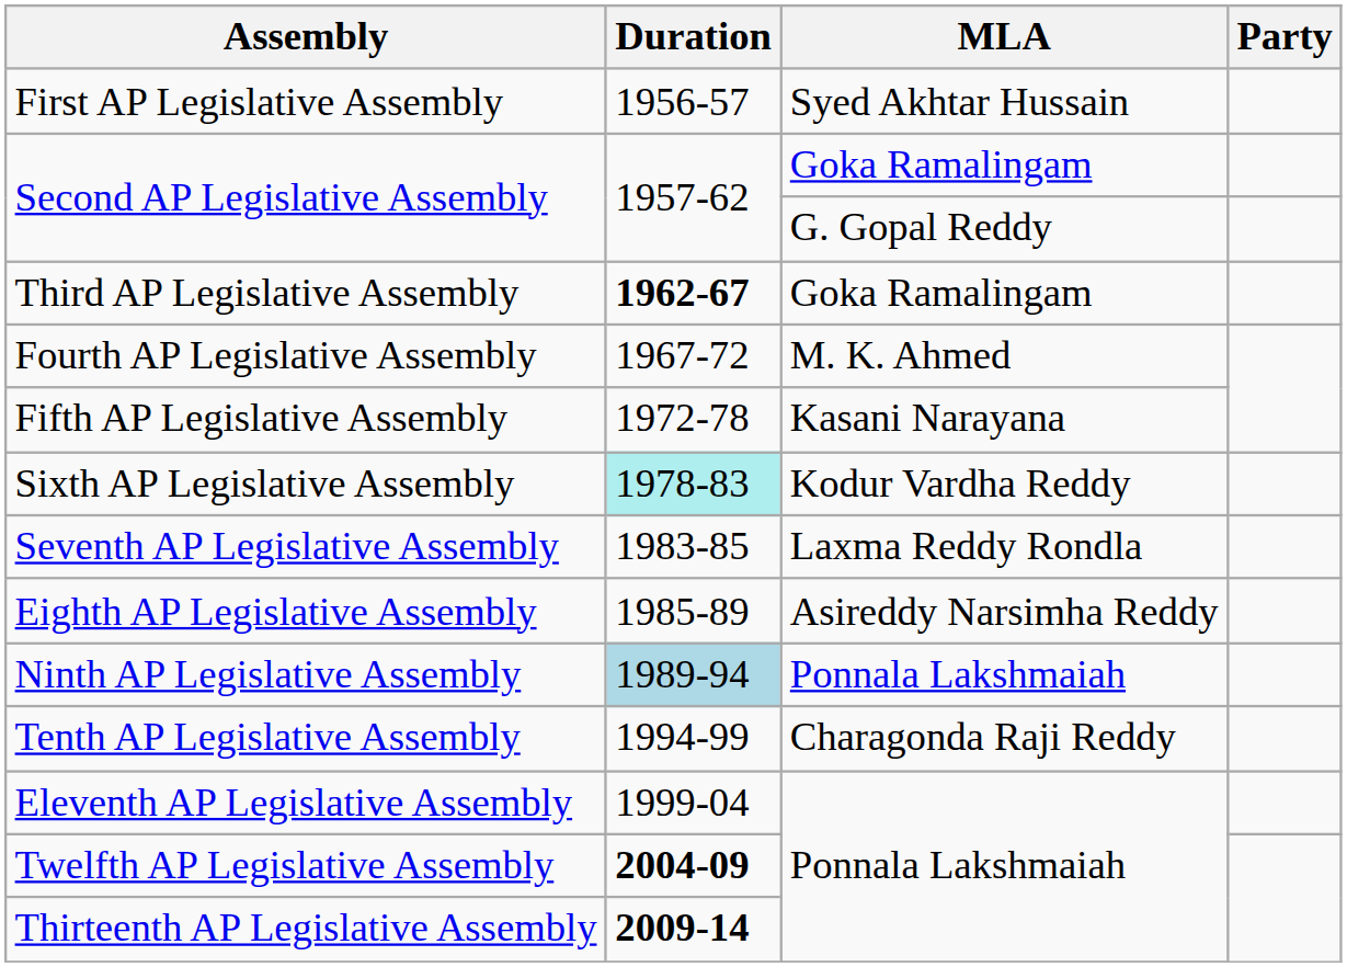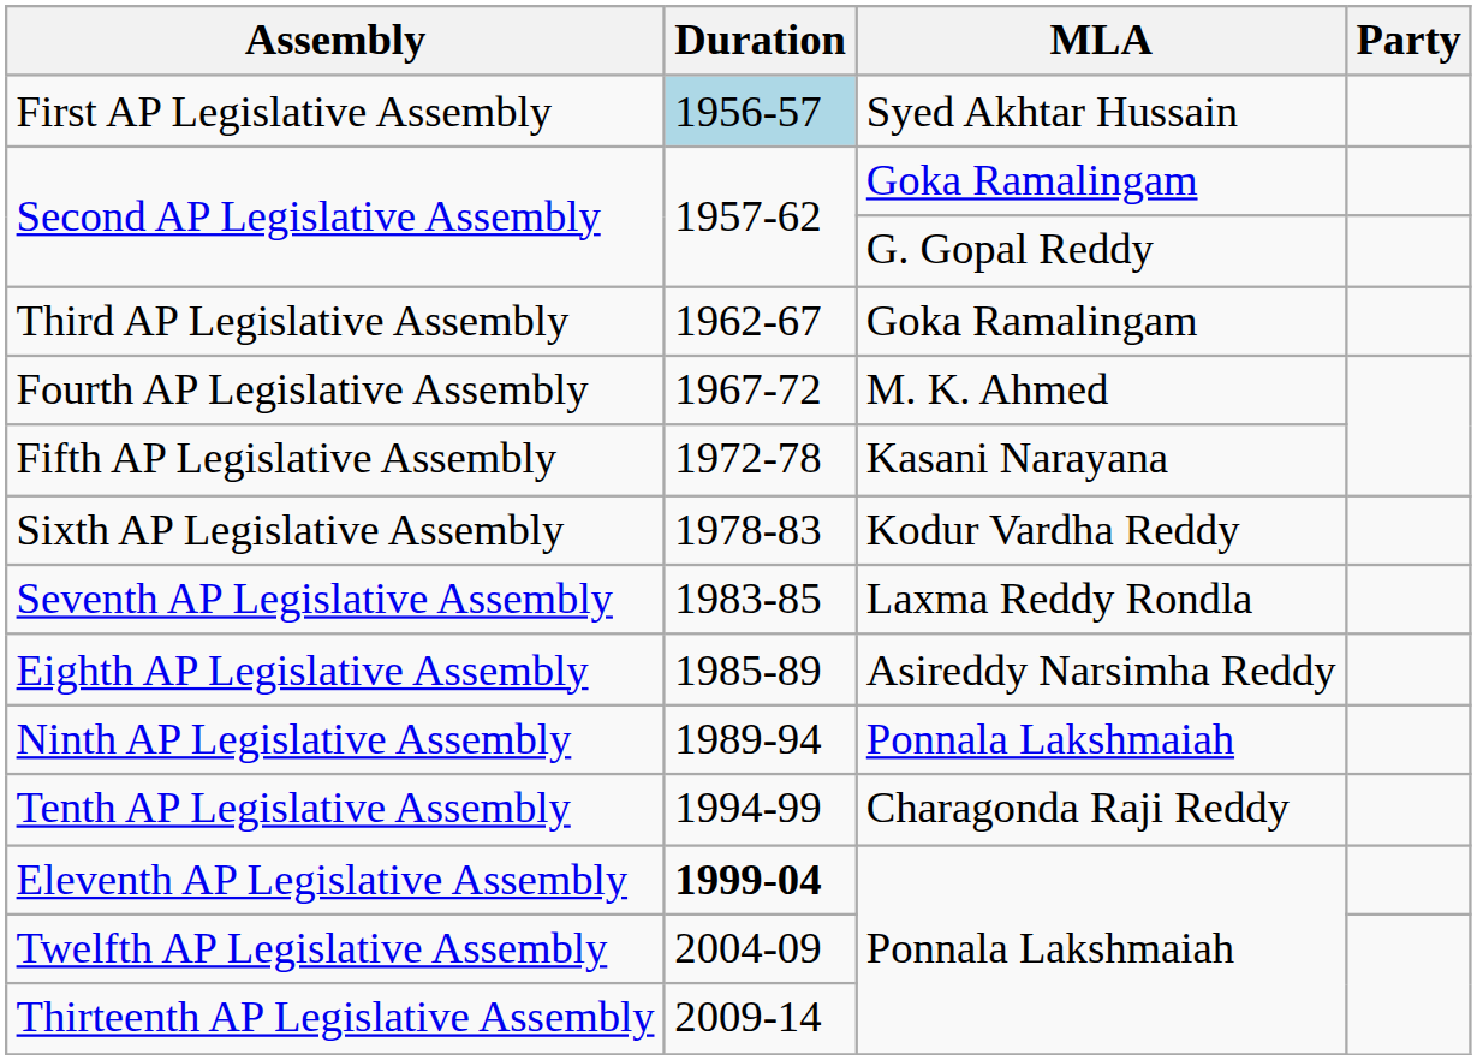First AP Legislative Assembly | Duration: no background -> lightblue background
Third AP Legislative Assembly | Duration: bold -> normal
Sixth AP Legislative Assembly | Duration: paleturquoise background -> no background
Ninth AP Legislative Assembly | Duration: lightblue background -> no background
Eleventh AP Legislative Assembly | Duration: normal -> bold
Twelfth AP Legislative Assembly | Duration: bold -> normal
Thirteenth AP Legislative Assembly | Duration: bold -> normal
